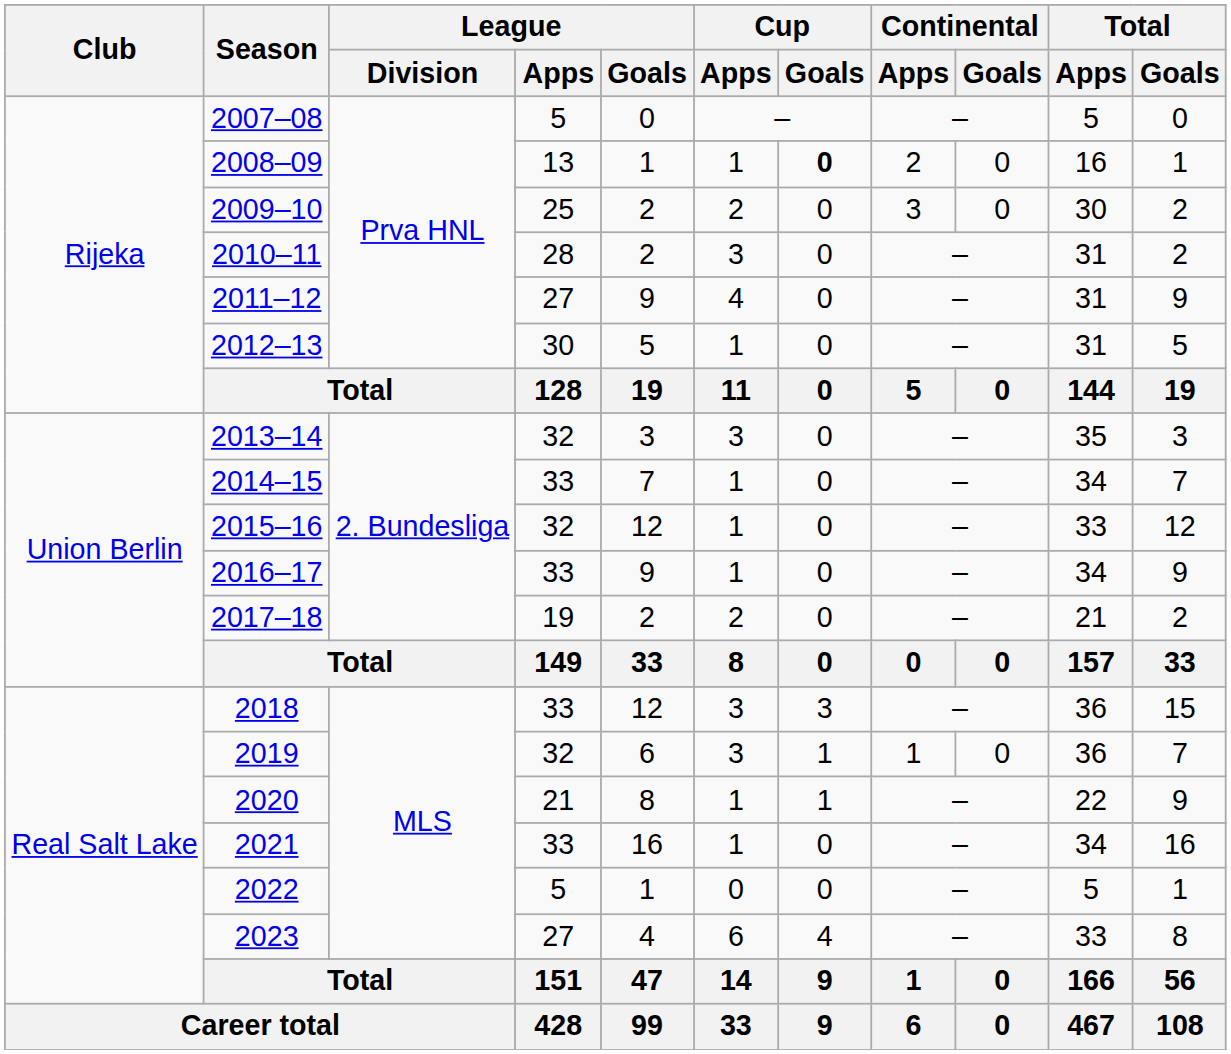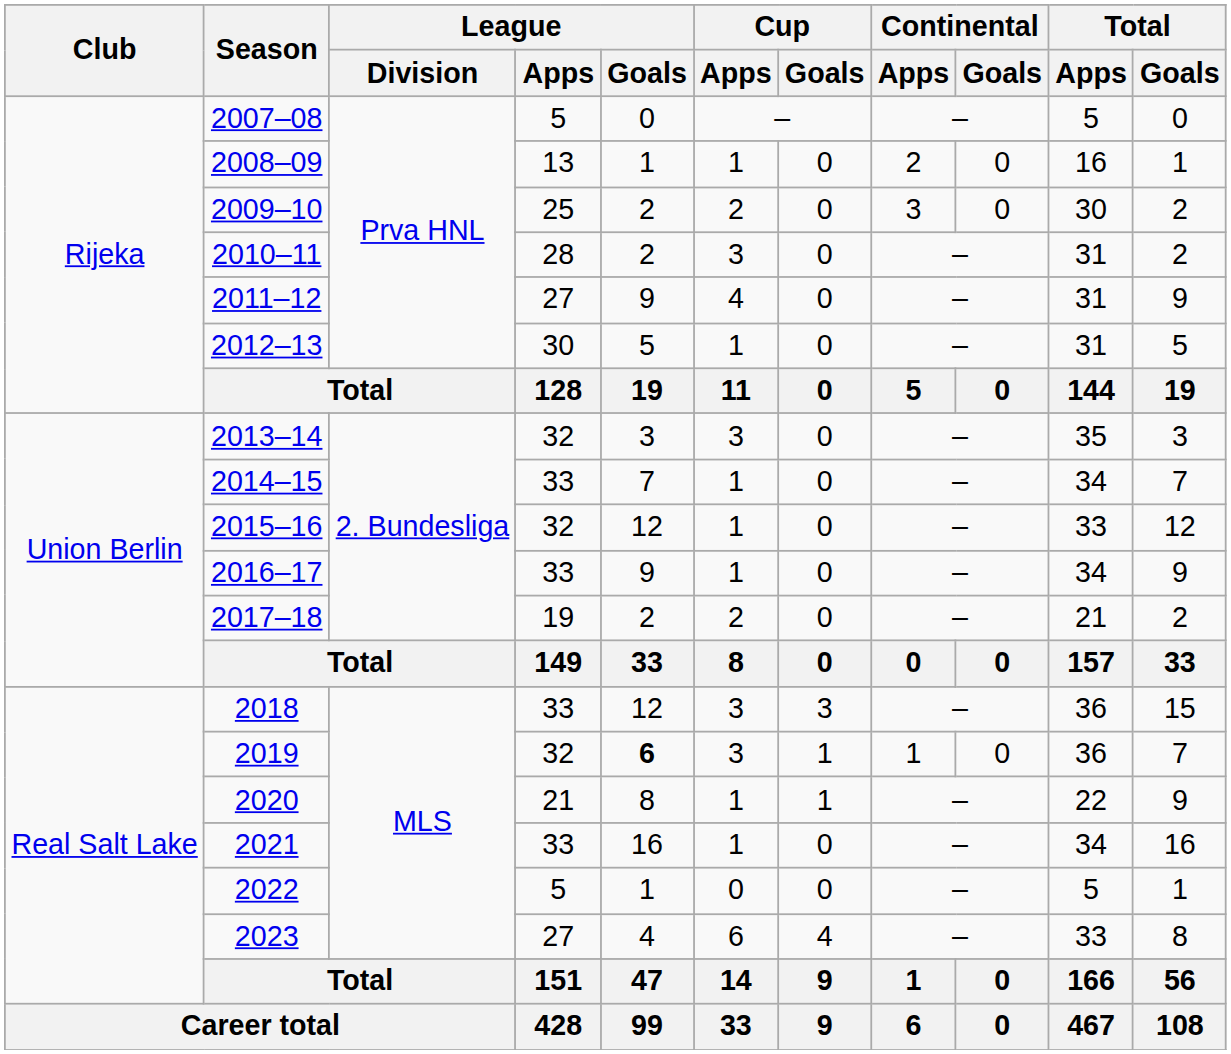2008–09 | Cup / Goals: bold -> normal
2019 | League / Goals: normal -> bold
